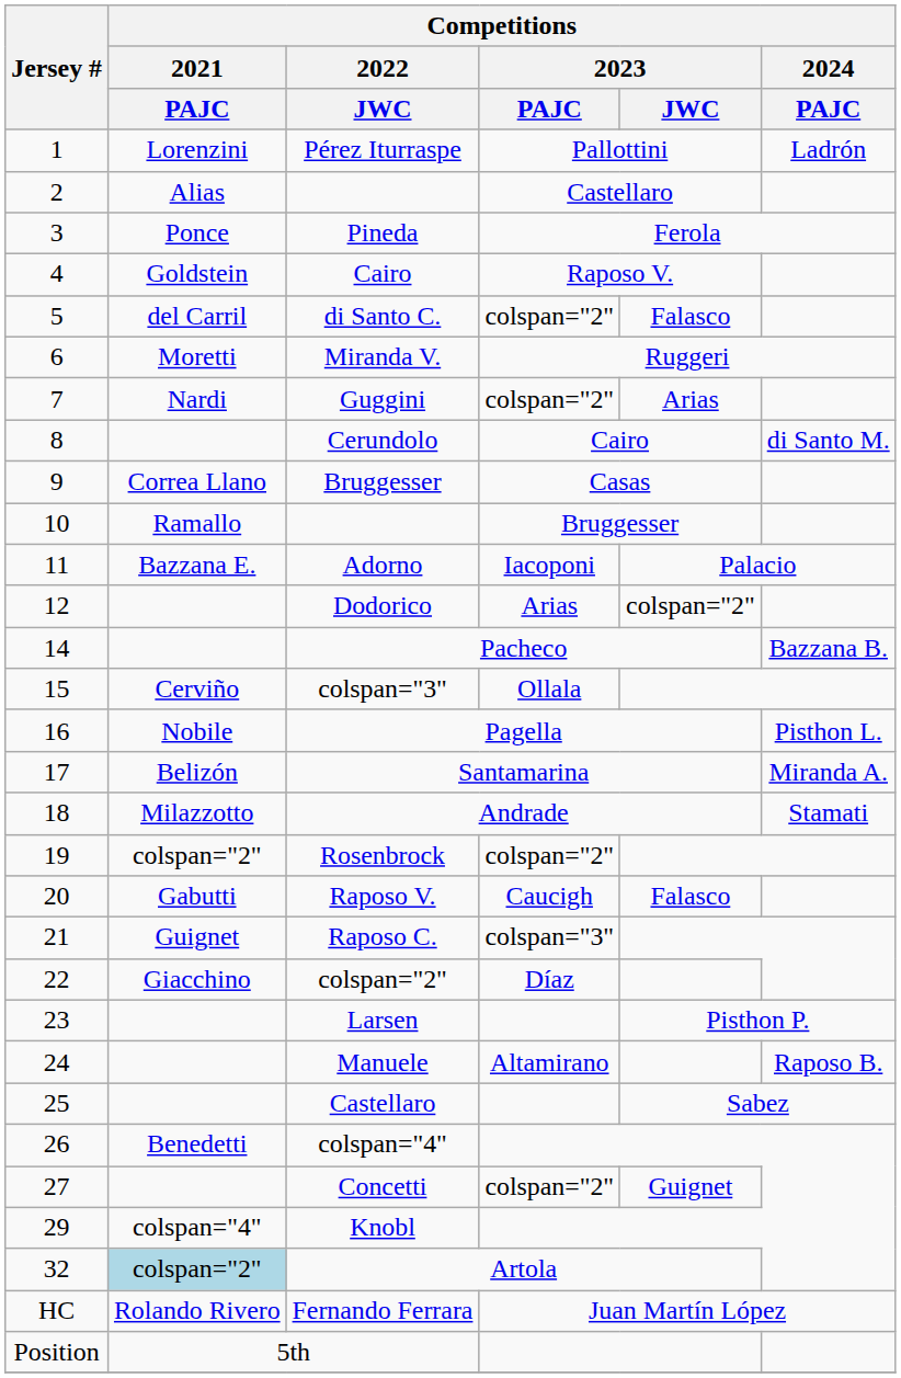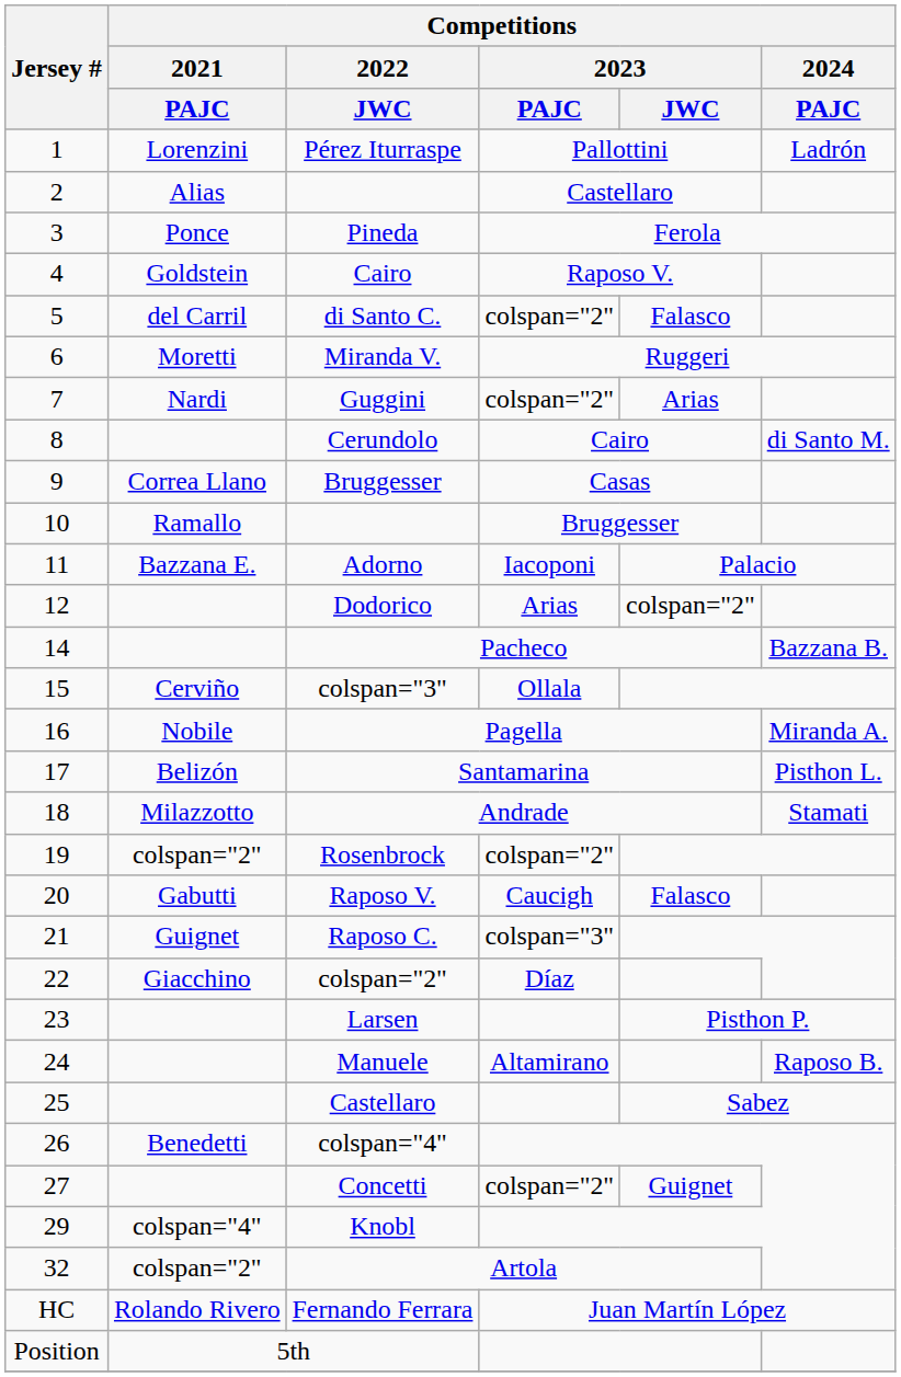Pagella | Competitions / 2024 / PAJC: Pisthon L. -> Miranda A.
Santamarina | Competitions / 2024 / PAJC: Miranda A. -> Pisthon L.
Artola | Competitions / 2021 / PAJC: lightblue background -> no background
